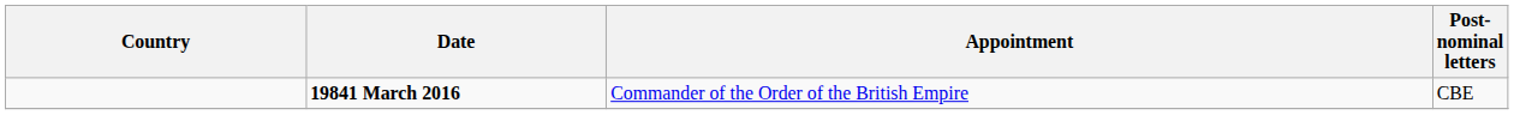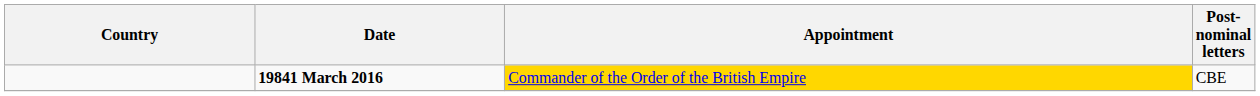19841 March 2016 | Appointment: no background -> gold background
